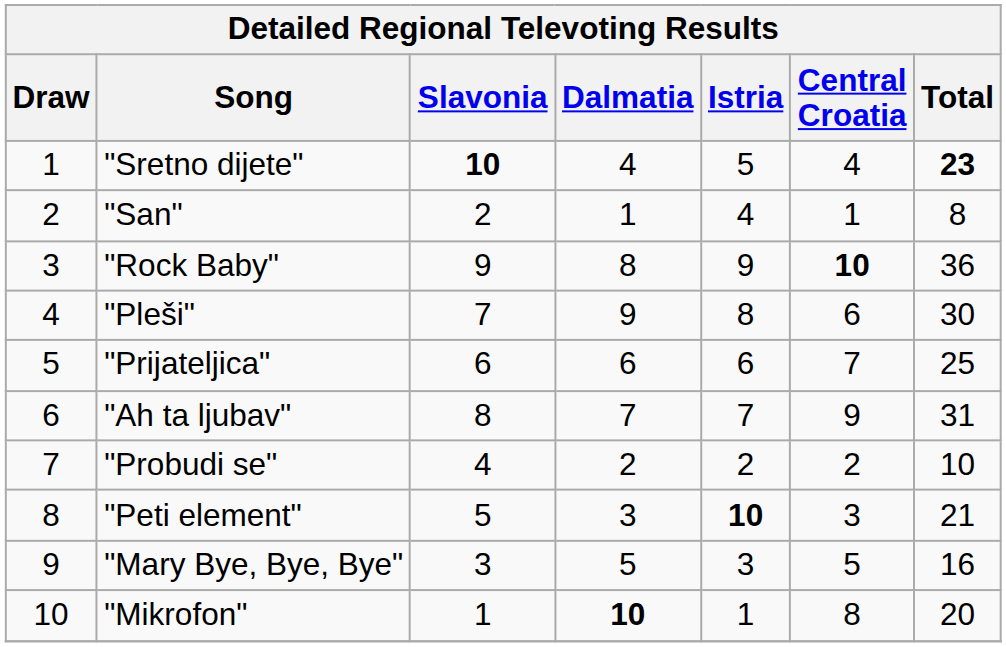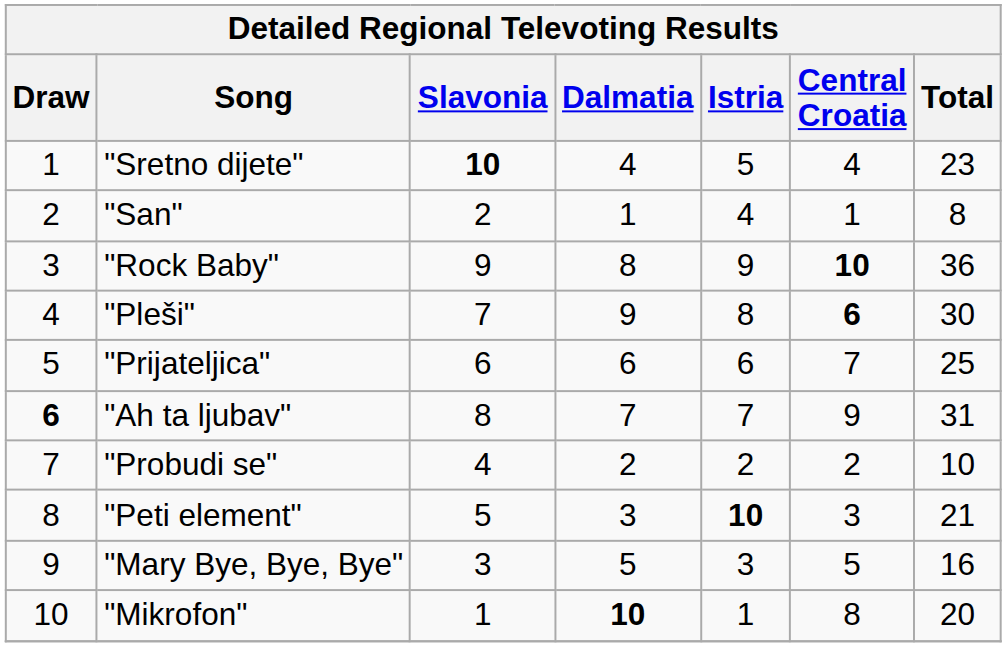"Sretno dijete" | Total: bold -> normal
"Pleši" | Central Croatia: normal -> bold
"Ah ta ljubav" | Draw: normal -> bold
